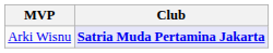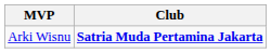Arki Wisnu | Club: lavender background -> no background
